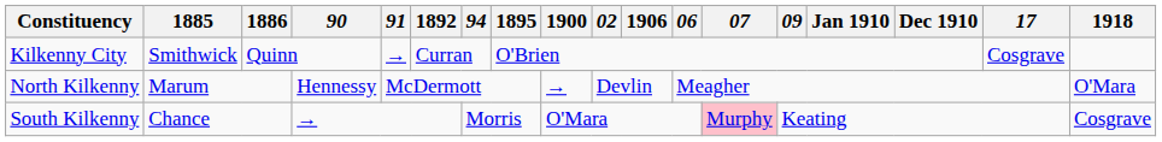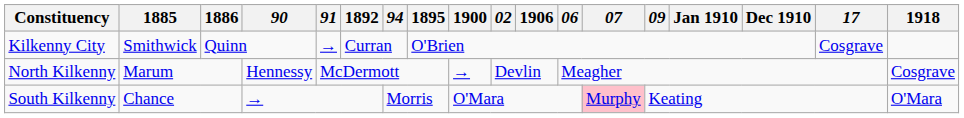North Kilkenny | 1918: O'Mara -> Cosgrave
South Kilkenny | 1918: Cosgrave -> O'Mara
